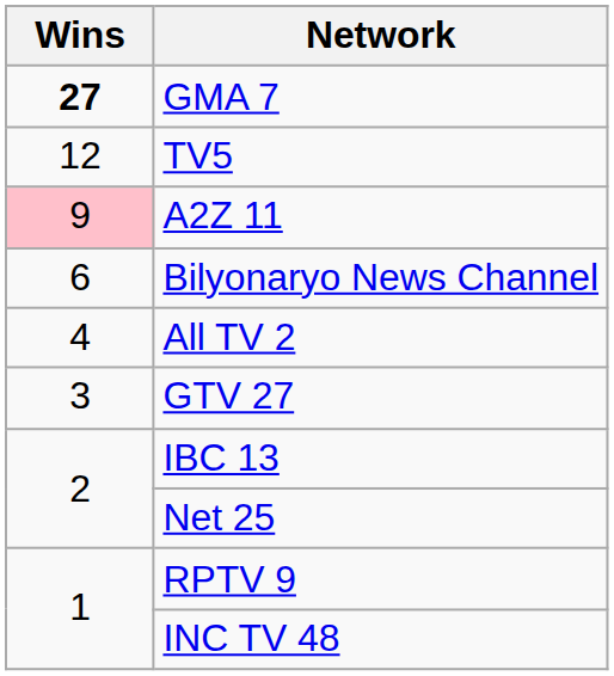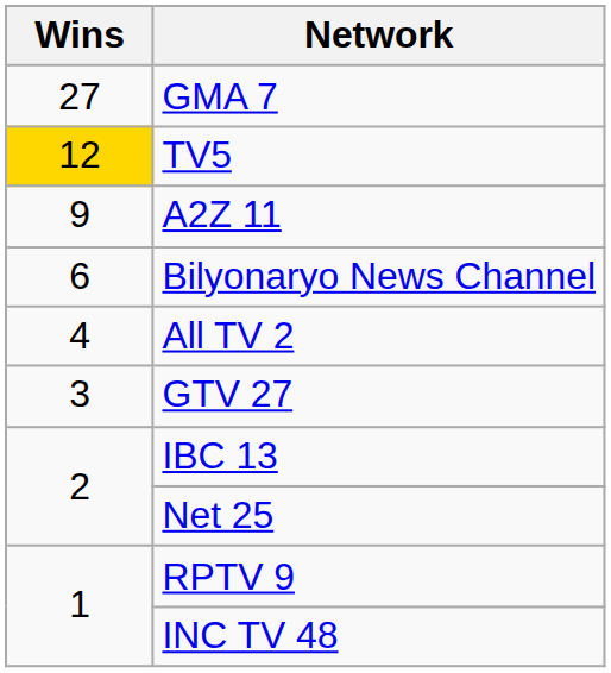GMA 7 | Wins: bold -> normal
TV5 | Wins: no background -> gold background
A2Z 11 | Wins: pink background -> no background
